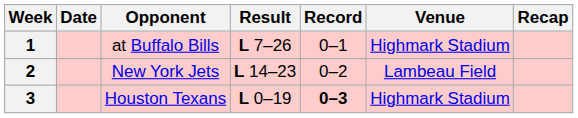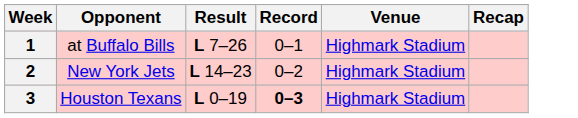- column: Date
2 | Venue: Lambeau Field -> Highmark Stadium
